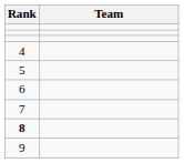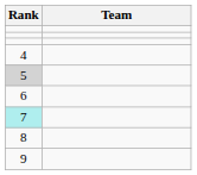row 6 | Rank: no background -> lightgrey background
row 8 | Rank: no background -> paleturquoise background
row 9 | Rank: bold -> normal
